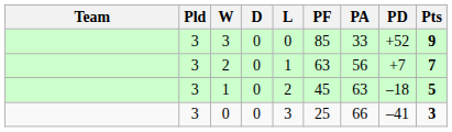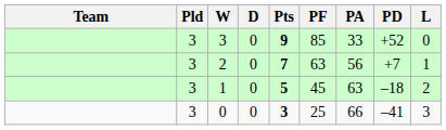columns swapped: L <-> Pts
